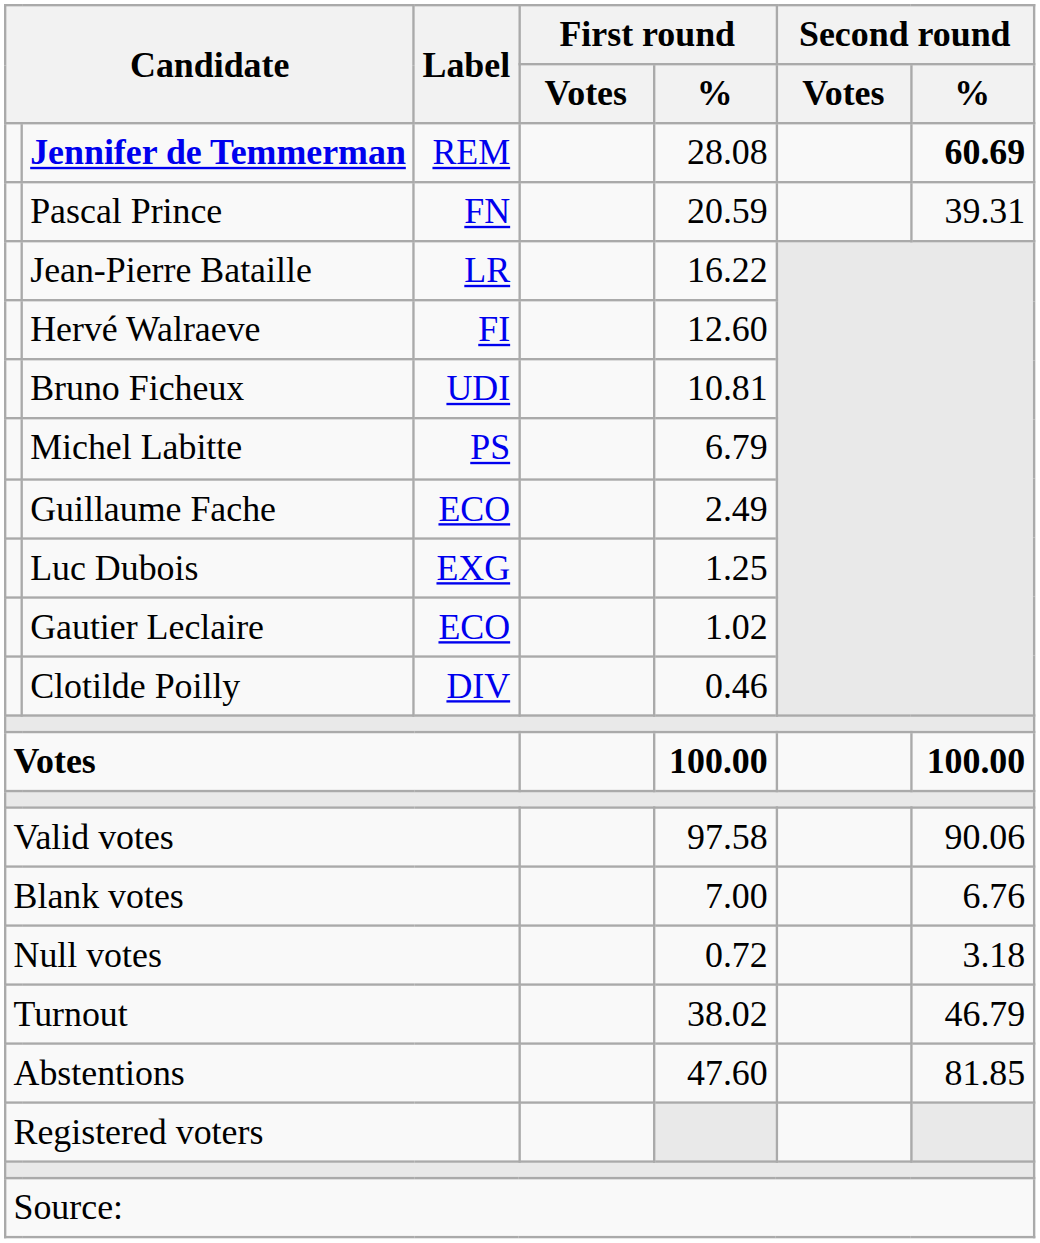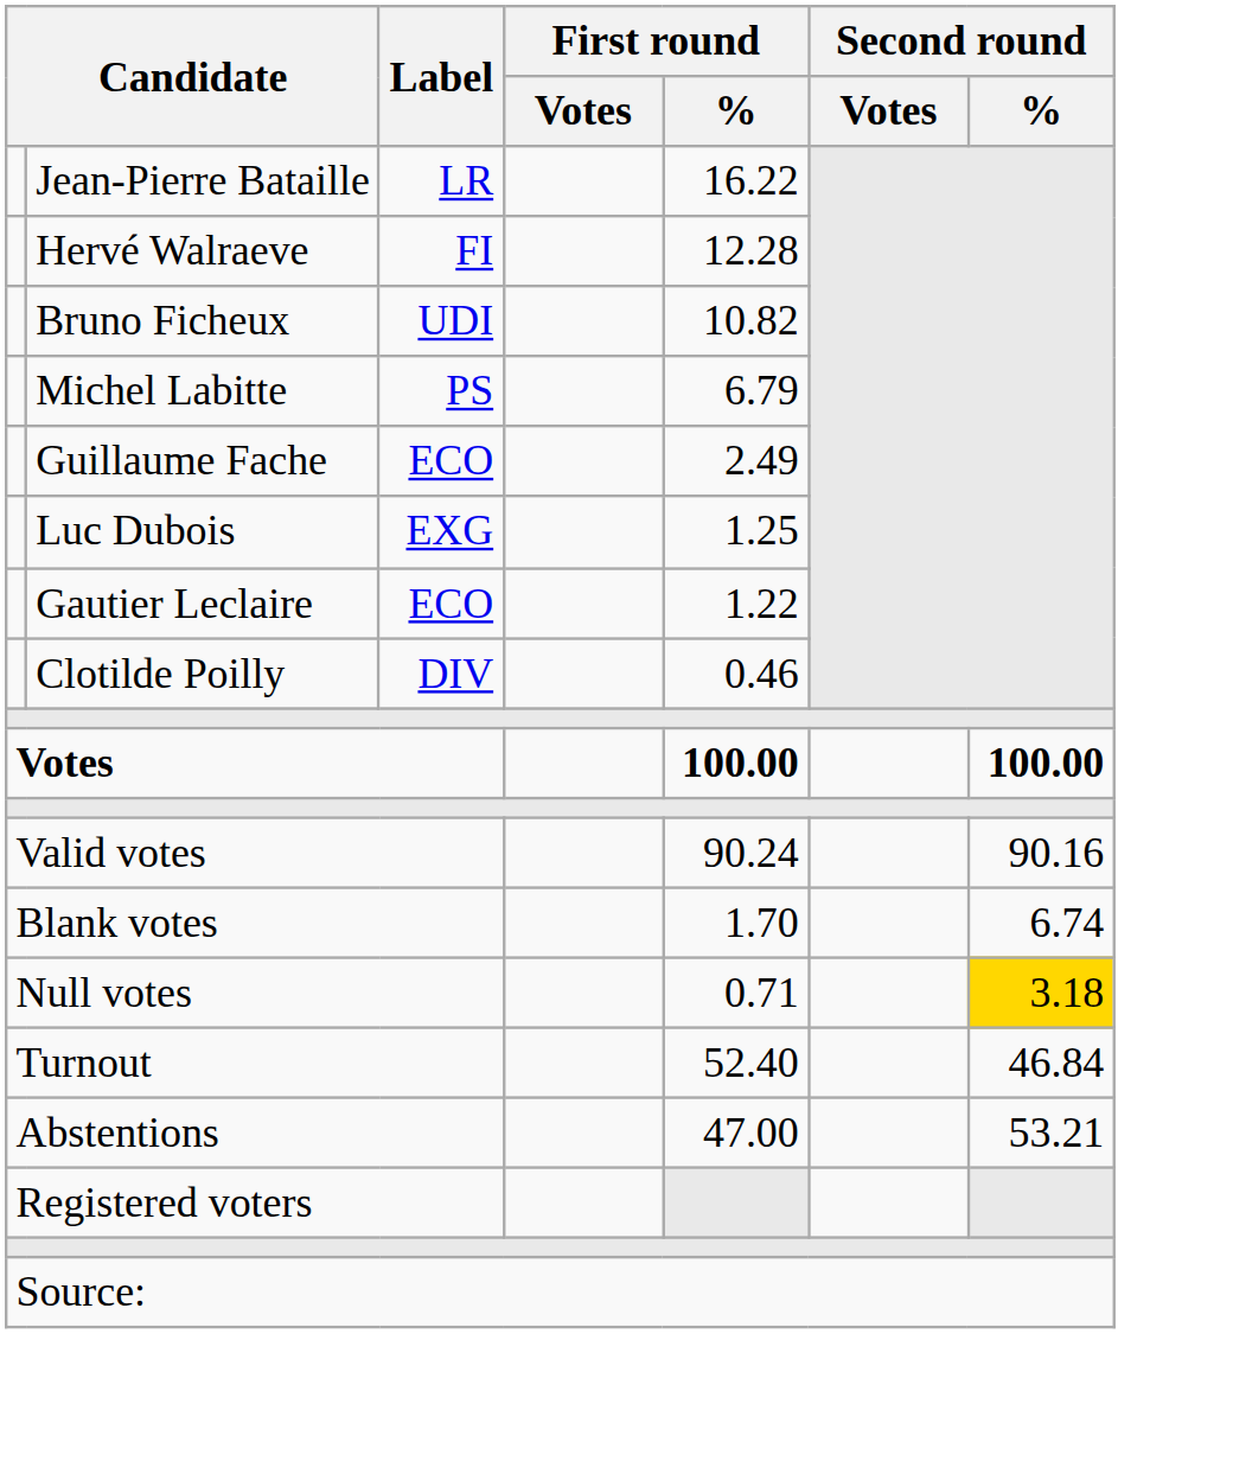- row: Jennifer de Temmerman | REM | 28.08 | 60.69
- row: Pascal Prince | FN | 20.59 | 39.31
Hervé Walraeve | First round / %: 12.60 -> 12.28
Bruno Ficheux | First round / %: 10.81 -> 10.82
Gautier Leclaire | First round / %: 1.02 -> 1.22
Valid votes | First round / %: 97.58 -> 90.24
Valid votes | Second round / %: 90.06 -> 90.16
Blank votes | First round / %: 7.00 -> 1.70
Blank votes | Second round / %: 6.76 -> 6.74
Null votes | First round / %: 0.72 -> 0.71
Null votes | Second round / %: no background -> gold background
Turnout | First round / %: 38.02 -> 52.40
Turnout | Second round / %: 46.79 -> 46.84
Abstentions | First round / %: 47.60 -> 47.00
Abstentions | Second round / %: 81.85 -> 53.21
